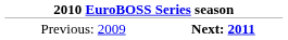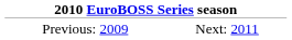Previous: 2009 | column 2: bold -> normal
